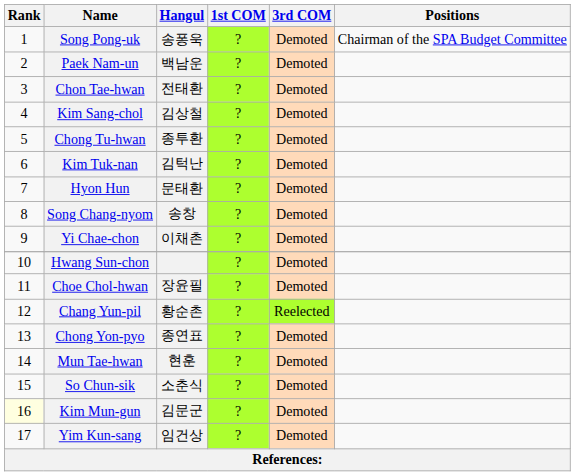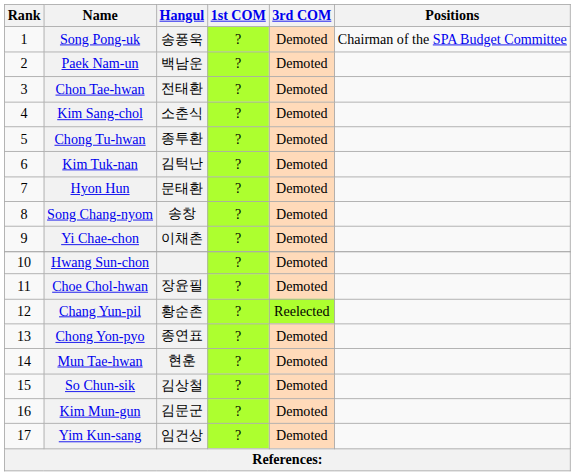Kim Sang-chol | Hangul: 김상철 -> 소춘식
So Chun-sik | Hangul: 소춘식 -> 김상철
Kim Mun-gun | Rank: lightyellow background -> no background
